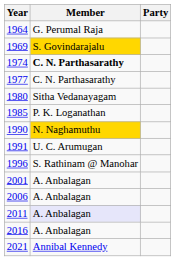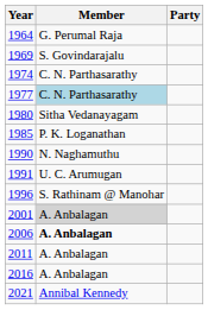1969 | Member: gold background -> no background
1974 | Member: bold -> normal
1977 | Member: no background -> lightblue background
1990 | Member: gold background -> no background
2001 | Member: no background -> lightgrey background
2006 | Member: normal -> bold
2011 | Member: lavender background -> no background
